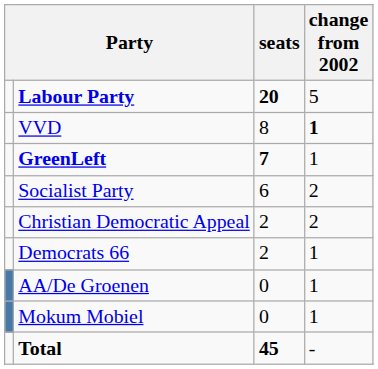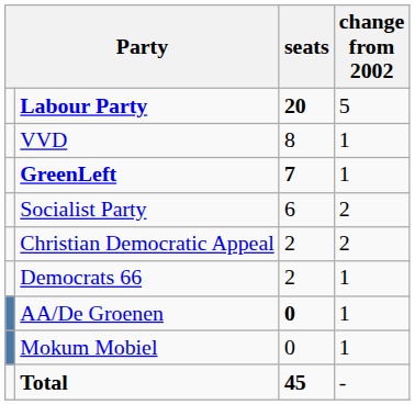VVD | change from 2002: bold -> normal
AA/De Groenen | seats: normal -> bold
